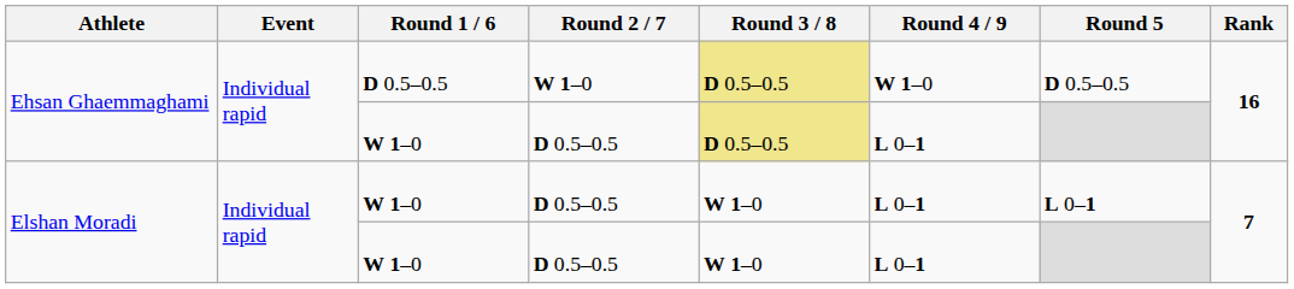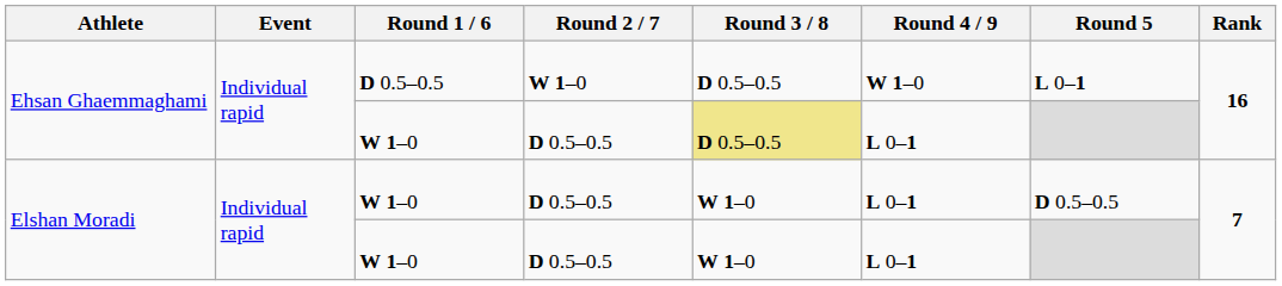row 2 | Round 3 / 8: khaki background -> no background
row 2 | Round 5: D 0.5–0.5 -> L 0–1
row 4 | Round 5: L 0–1 -> D 0.5–0.5
